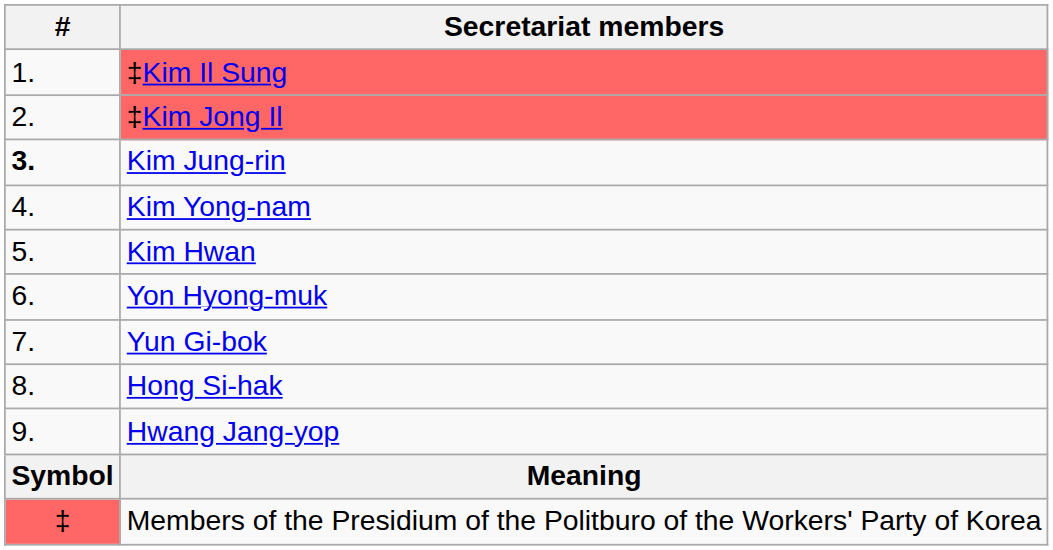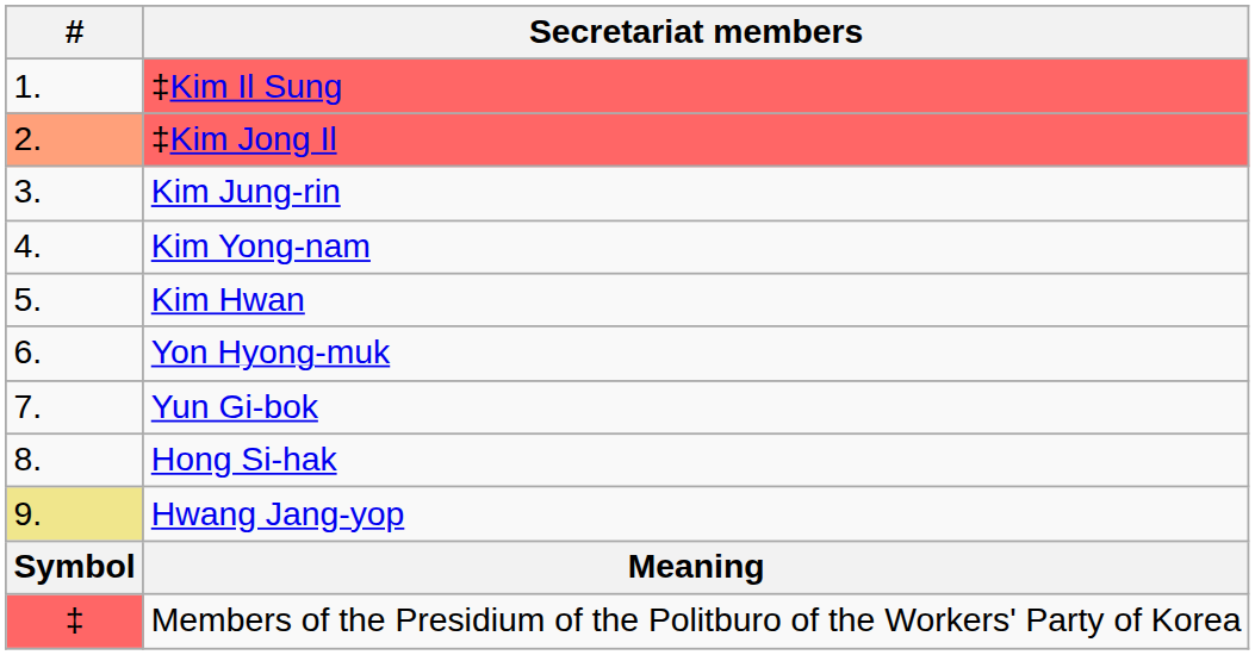‡Kim Jong Il | #: no background -> lightsalmon background
Kim Jung-rin | #: bold -> normal
Hwang Jang-yop | #: no background -> khaki background
